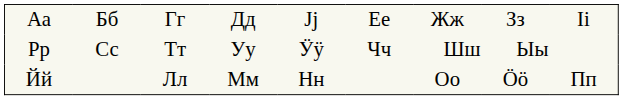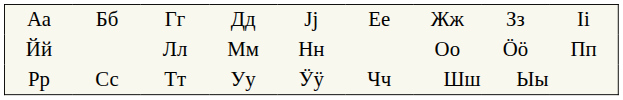rows swapped: Йй <-> Рр
